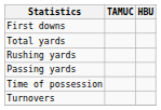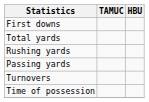rows swapped: Turnovers <-> Time of possession
